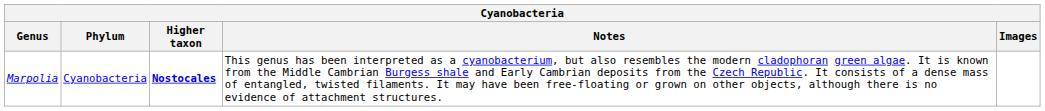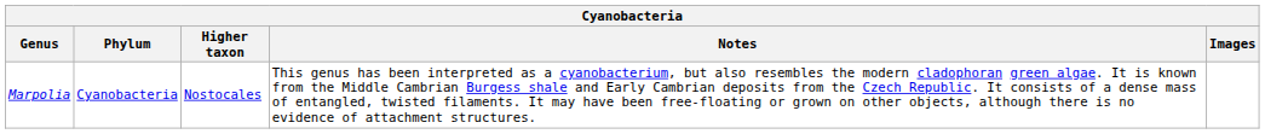Marpolia | Higher taxon: bold -> normal
